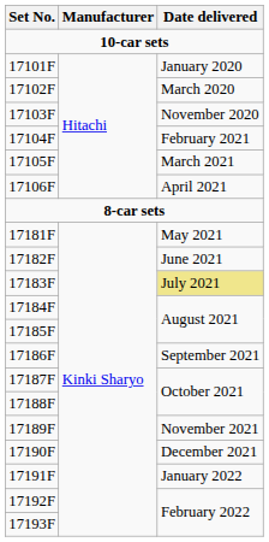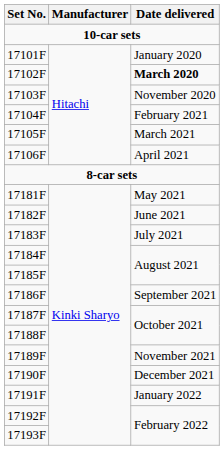17102F | Date delivered: normal -> bold
17183F | Date delivered: khaki background -> no background
